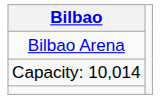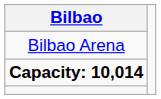Capacity: 10,014 | Bilbao: normal -> bold
